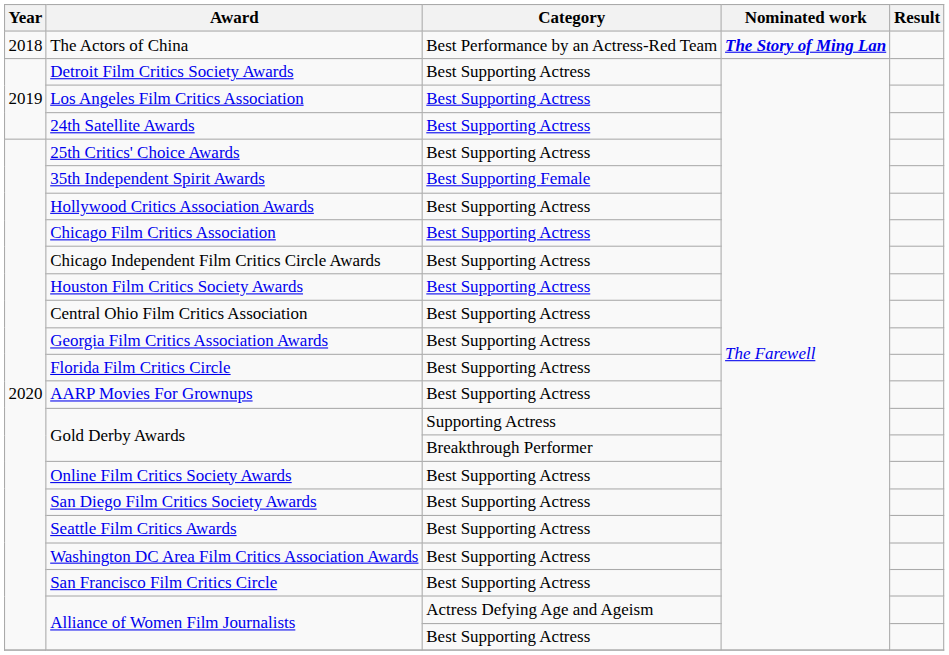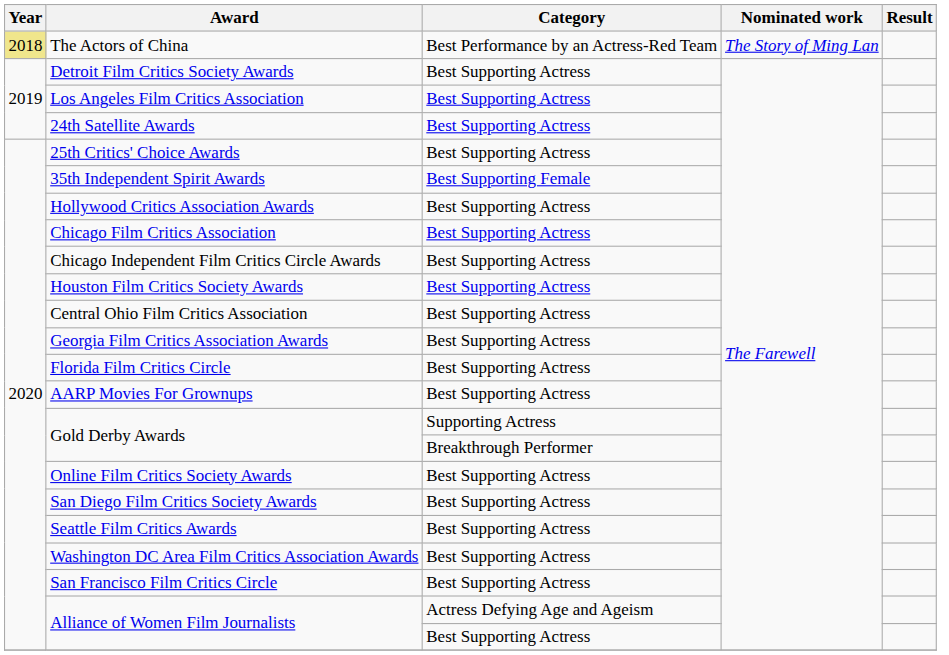The Actors of China | Year: no background -> khaki background
The Actors of China | Nominated work: bold -> normal
